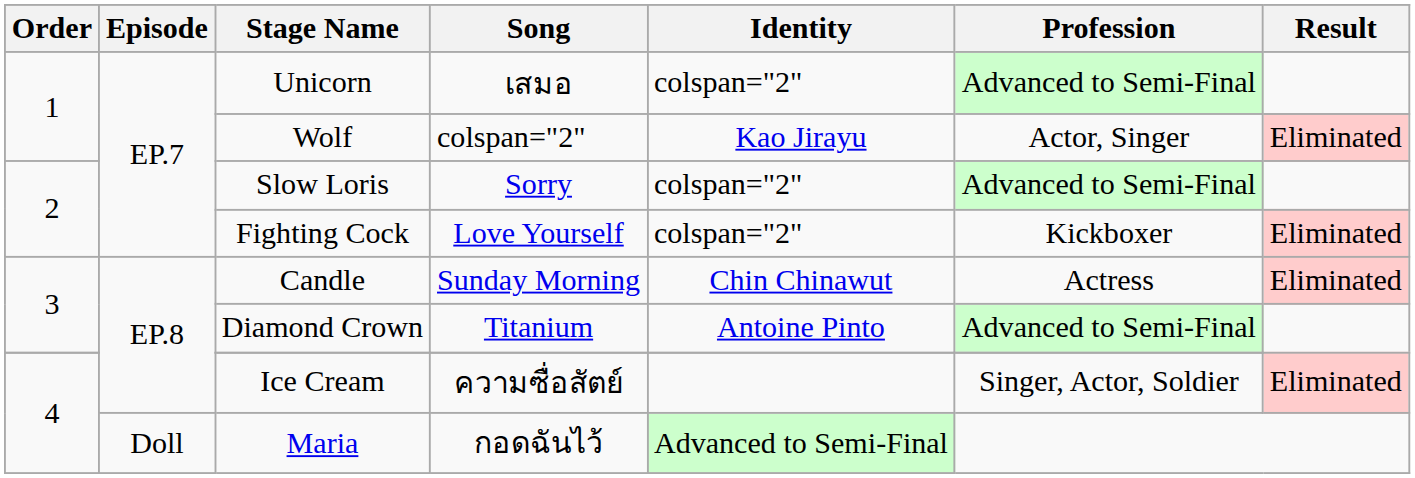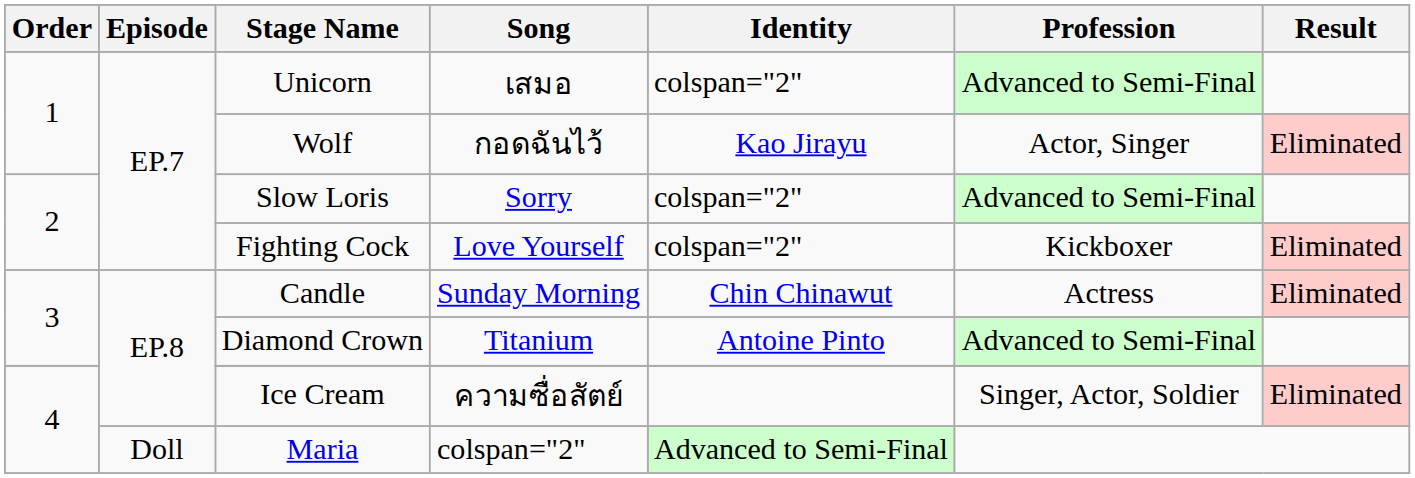Wolf | Song: colspan="2" -> กอดฉันไว้
Maria | Song: กอดฉันไว้ -> colspan="2"
